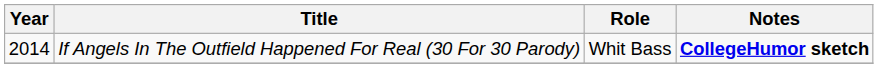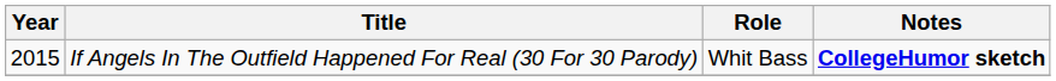row 2 | Year: 2014 -> 2015
